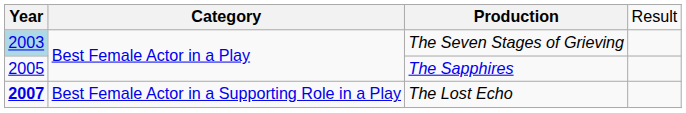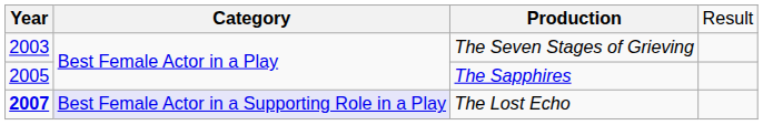The Seven Stages of Grieving | column 1: lightblue background -> no background
The Lost Echo | column 2: no background -> lavender background
